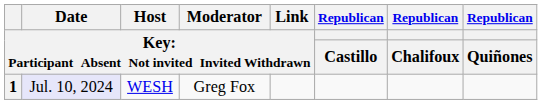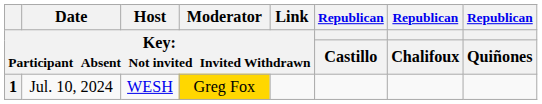1 | column 2: lavender background -> no background
1 | column 4: no background -> gold background
